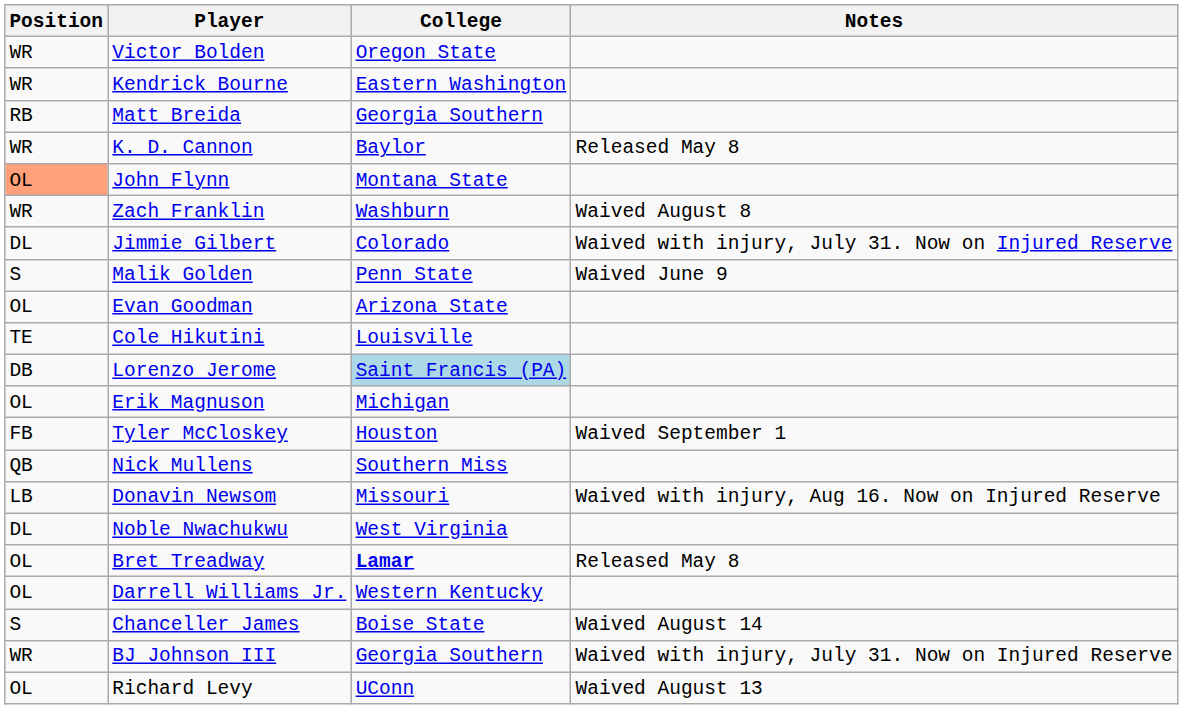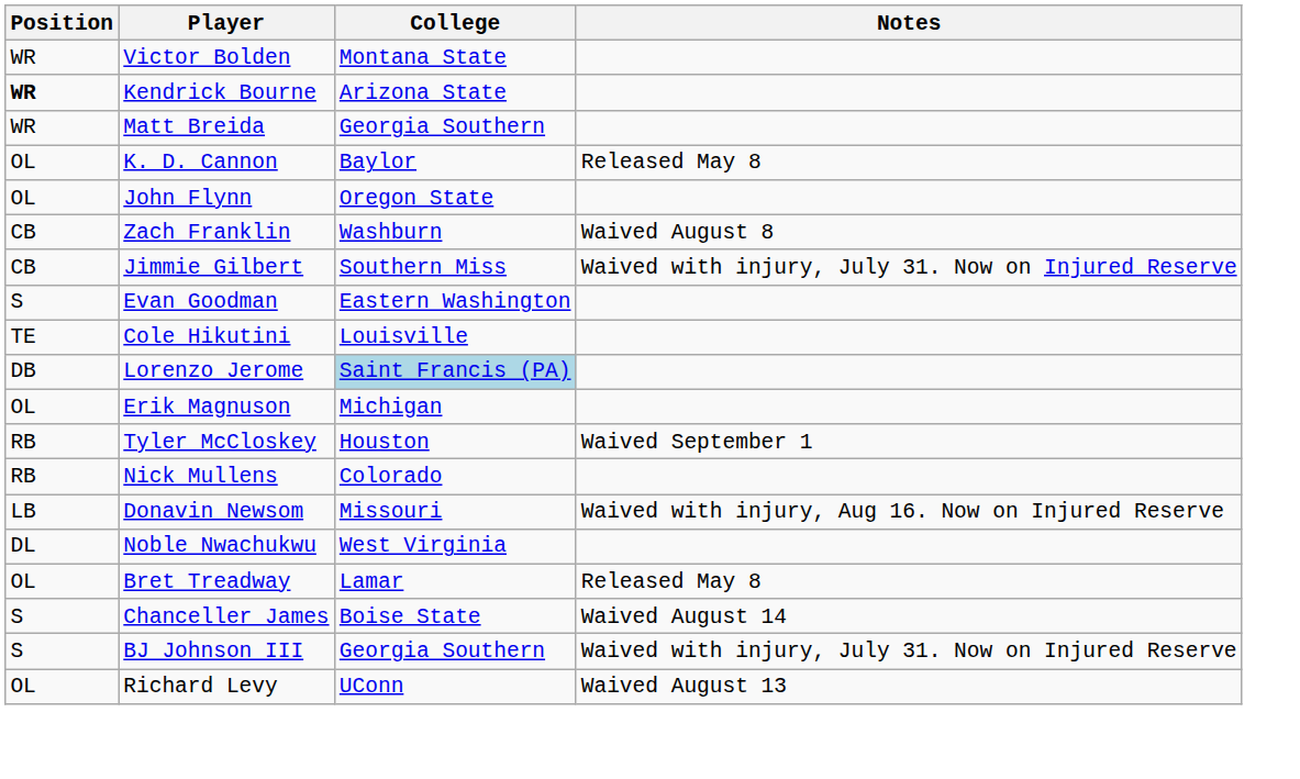Victor Bolden | College: Oregon State -> Montana State
Kendrick Bourne | Position: normal -> bold
Kendrick Bourne | College: Eastern Washington -> Arizona State
Matt Breida | Position: RB -> WR
K. D. Cannon | Position: WR -> OL
John Flynn | Position: lightsalmon background -> no background
John Flynn | College: Montana State -> Oregon State
Zach Franklin | Position: WR -> CB
Jimmie Gilbert | Position: DL -> CB
Jimmie Gilbert | College: Colorado -> Southern Miss
- row: S | Malik Golden | Penn State | Waived June 9
Evan Goodman | Position: OL -> S
Evan Goodman | College: Arizona State -> Eastern Washington
Tyler McCloskey | Position: FB -> RB
Nick Mullens | Position: QB -> RB
Nick Mullens | College: Southern Miss -> Colorado
Bret Treadway | College: bold -> normal
- row: OL | Darrell Williams Jr. | Western Kentucky
BJ Johnson III | Position: WR -> S
